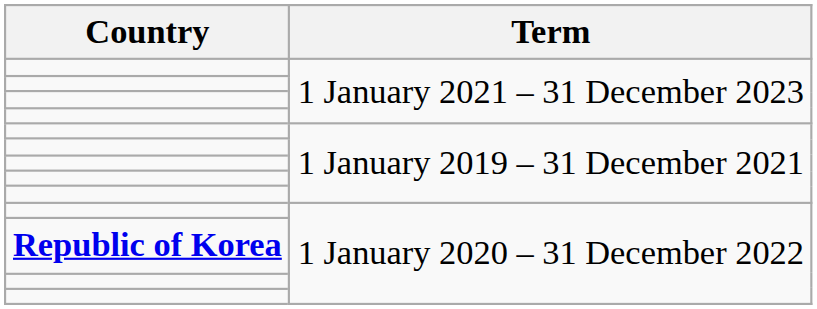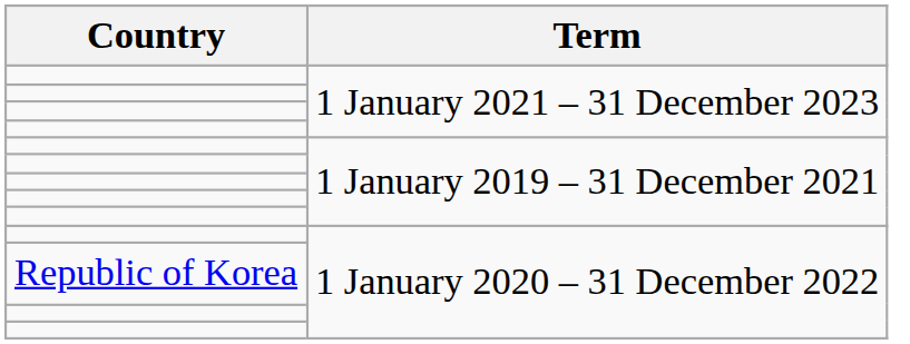row 12 | Country: bold -> normal
